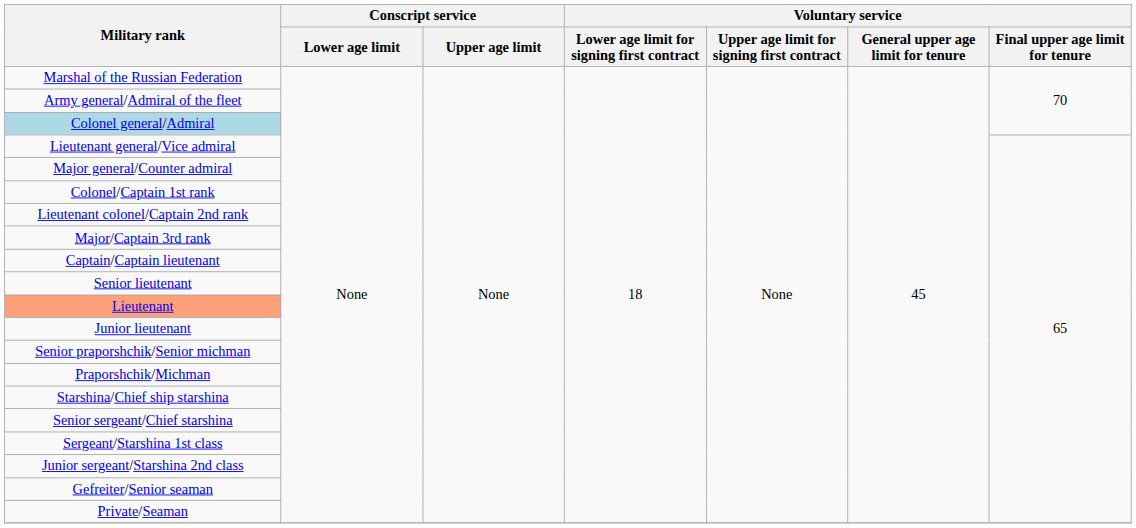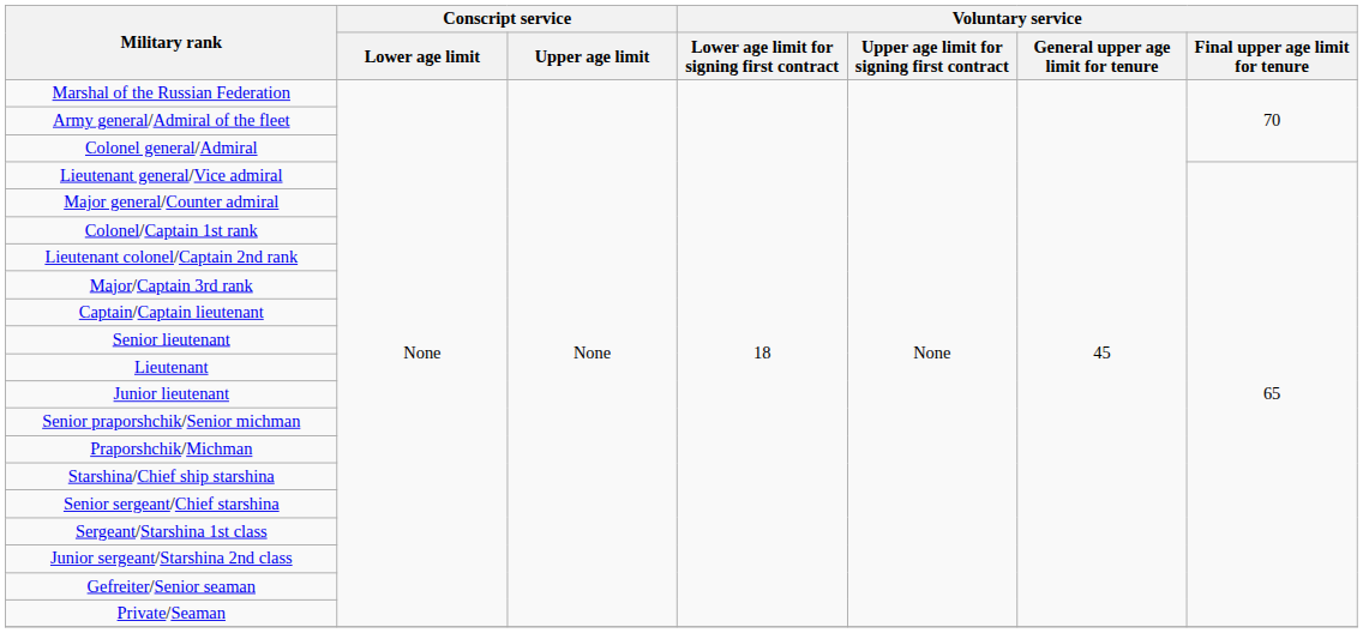Colonel general/Admiral | Military rank: lightblue background -> no background
Lieutenant | Military rank: lightsalmon background -> no background
